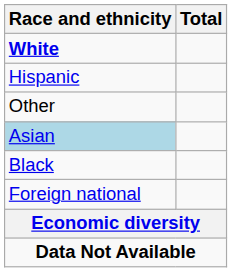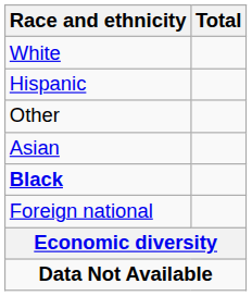White | Race and ethnicity: bold -> normal
Asian | Race and ethnicity: lightblue background -> no background
Black | Race and ethnicity: normal -> bold
